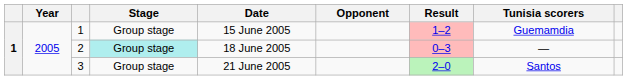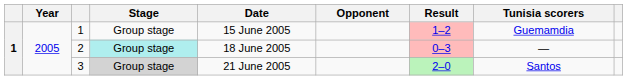3 | Stage: no background -> lightgrey background
